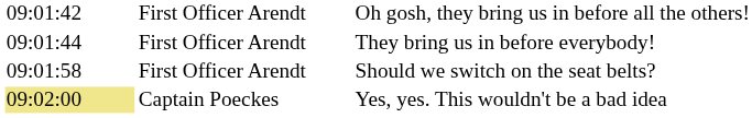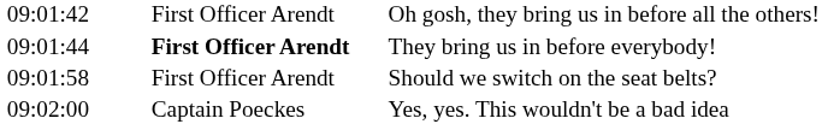They bring us in before everybody! | column 2: normal -> bold
Yes, yes. This wouldn't be a bad idea | column 1: khaki background -> no background
